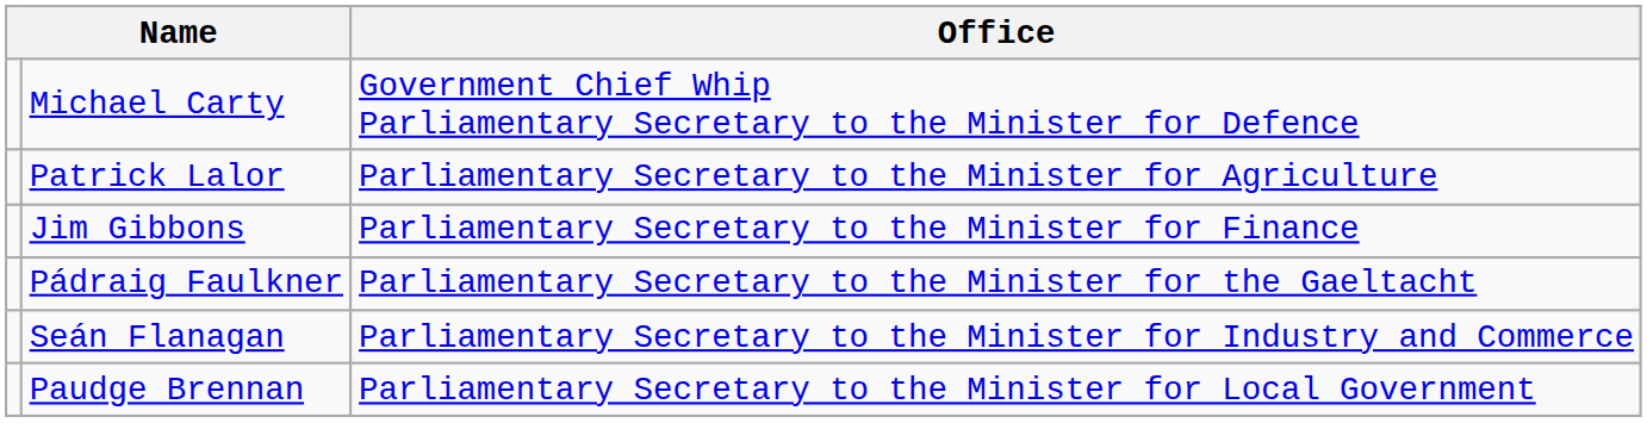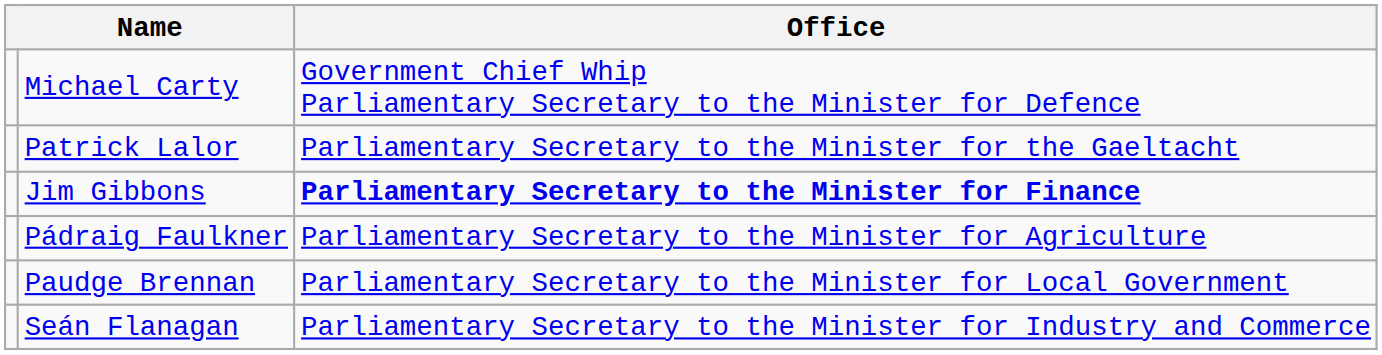Patrick Lalor | Office: Parliamentary Secretary to the Minister for Agriculture -> Parliamentary Secretary to the Minister for the Gaeltacht
Jim Gibbons | Office: normal -> bold
Pádraig Faulkner | Office: Parliamentary Secretary to the Minister for the Gaeltacht -> Parliamentary Secretary to the Minister for Agriculture
rows swapped: Seán Flanagan <-> Paudge Brennan
